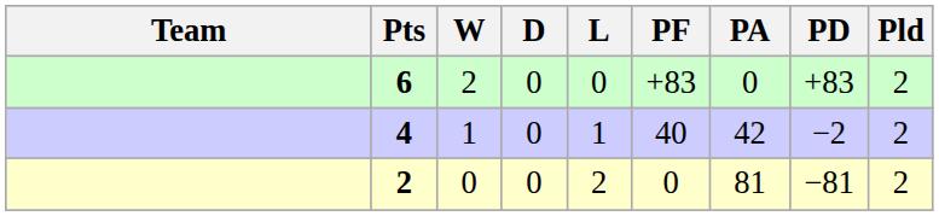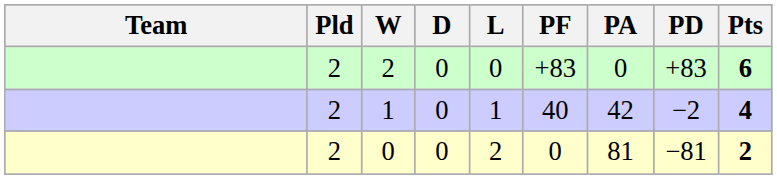columns swapped: Pld <-> Pts
